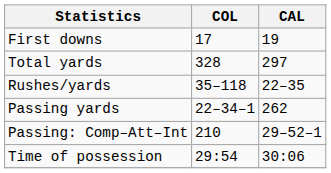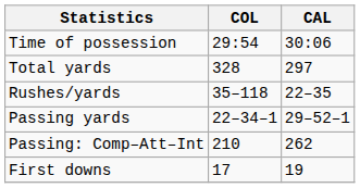rows swapped: First downs <-> Time of possession
Passing yards | CAL: 262 -> 29–52–1
Passing: Comp–Att–Int | CAL: 29–52–1 -> 262
